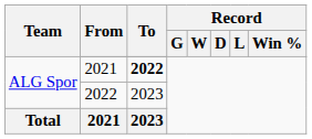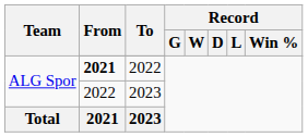2021 / 2022 | From: normal -> bold
2021 / 2022 | To: bold -> normal
